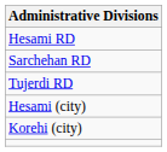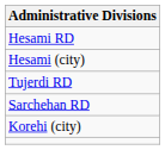row 3 | column 1: Sarchehan RD -> Hesami (city)
row 5 | column 1: Hesami (city) -> Sarchehan RD
